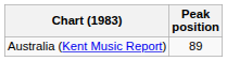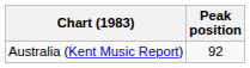Australia (Kent Music Report) | Peak position: 89 -> 92
